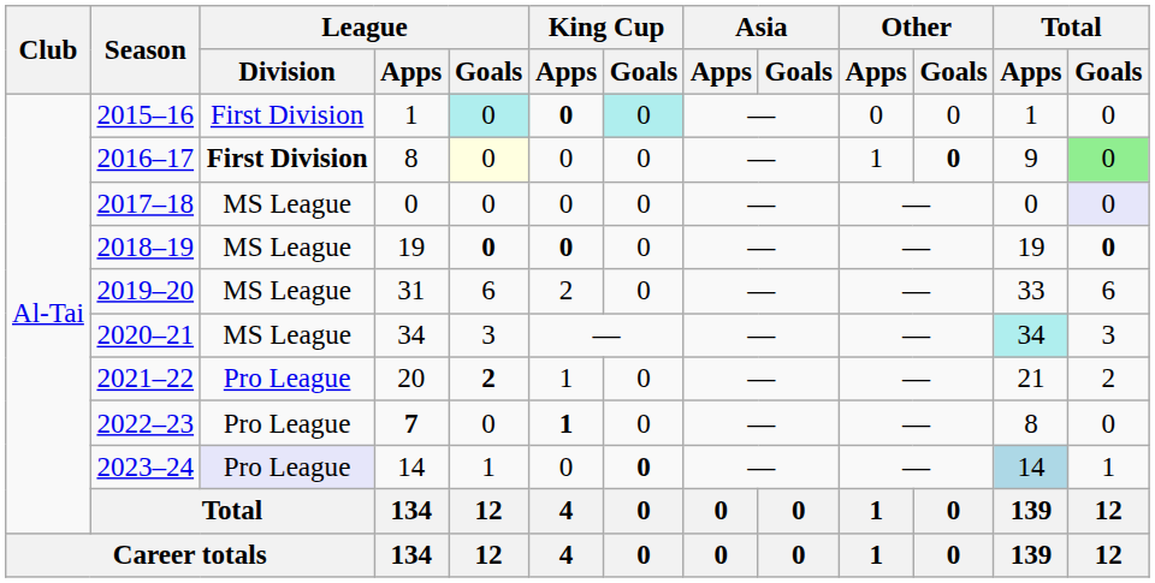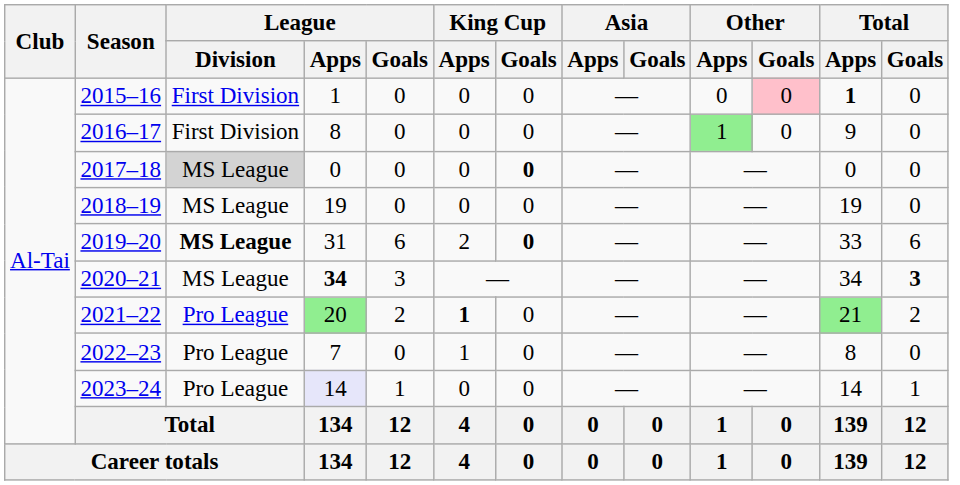2015–16 | League / Goals: paleturquoise background -> no background
2015–16 | King Cup / Apps: bold -> normal
2015–16 | King Cup / Goals: paleturquoise background -> no background
2015–16 | Other / Goals: no background -> pink background
2015–16 | Total / Apps: normal -> bold
2016–17 | League / Division: bold -> normal
2016–17 | League / Goals: lightyellow background -> no background
2016–17 | Other / Apps: no background -> lightgreen background
2016–17 | Other / Goals: bold -> normal
2016–17 | Total / Goals: lightgreen background -> no background
2017–18 | League / Division: no background -> lightgrey background
2017–18 | King Cup / Goals: normal -> bold
2017–18 | Total / Goals: lavender background -> no background
2018–19 | League / Goals: bold -> normal
2018–19 | King Cup / Apps: bold -> normal
2018–19 | Total / Goals: bold -> normal
2019–20 | League / Division: normal -> bold
2019–20 | King Cup / Goals: normal -> bold
2020–21 | League / Apps: normal -> bold
2020–21 | Total / Apps: paleturquoise background -> no background
2020–21 | Total / Goals: normal -> bold
2021–22 | League / Apps: no background -> lightgreen background
2021–22 | League / Goals: bold -> normal
2021–22 | King Cup / Apps: normal -> bold
2021–22 | Total / Apps: no background -> lightgreen background
2022–23 | League / Apps: bold -> normal
2022–23 | King Cup / Apps: bold -> normal
2023–24 | League / Division: lavender background -> no background
2023–24 | League / Apps: no background -> lavender background
2023–24 | King Cup / Goals: bold -> normal
2023–24 | Total / Apps: lightblue background -> no background
